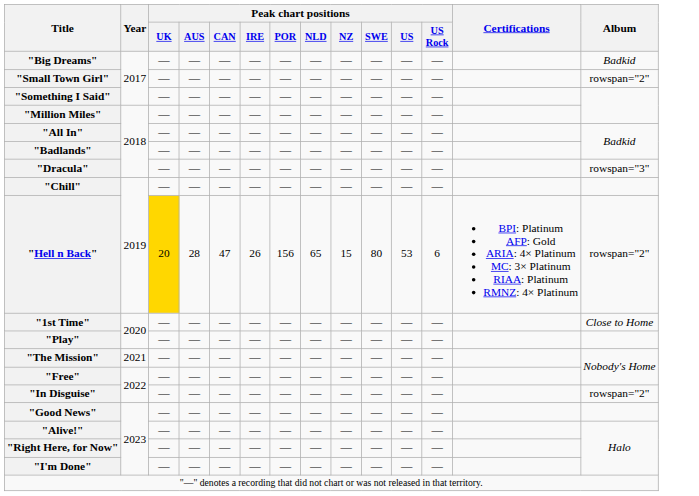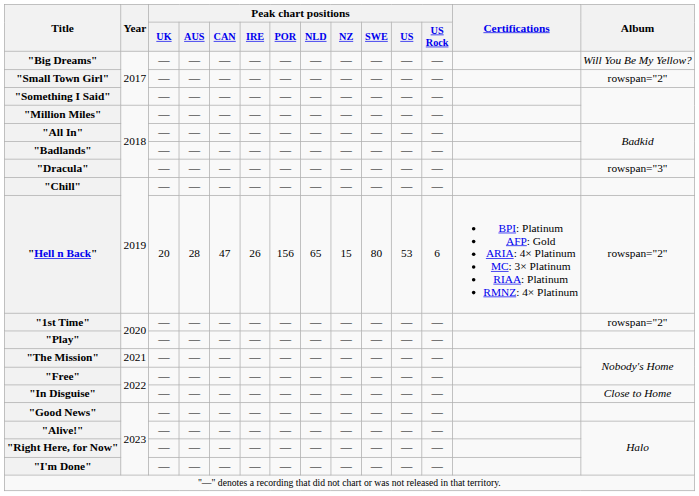"Big Dreams" | Album: Badkid -> Will You Be My Yellow?
"Hell n Back" | Peak chart positions / UK: gold background -> no background
"1st Time" | Album: Close to Home -> rowspan="2"
"In Disguise" | Album: rowspan="2" -> Close to Home
